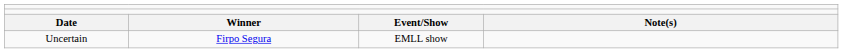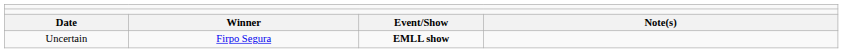Uncertain | column 3: normal -> bold
